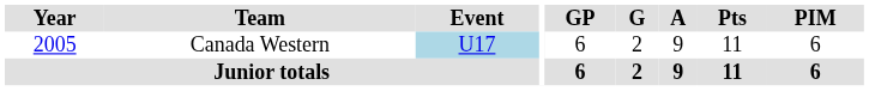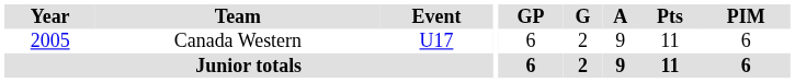Canada Western | Event: lightblue background -> no background
